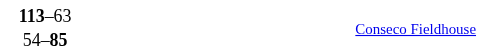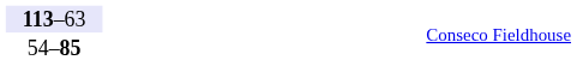113–63 | column 1: no background -> lavender background
